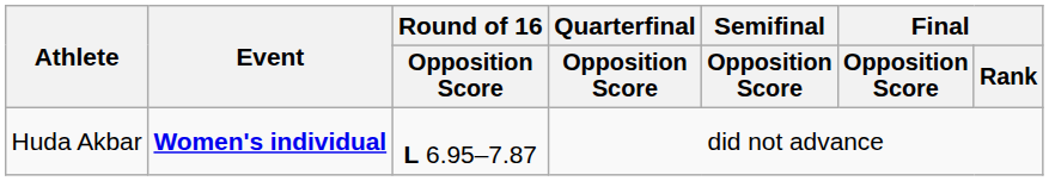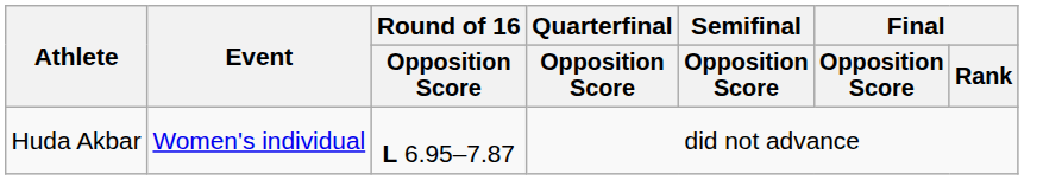Huda Akbar | Event: bold -> normal
